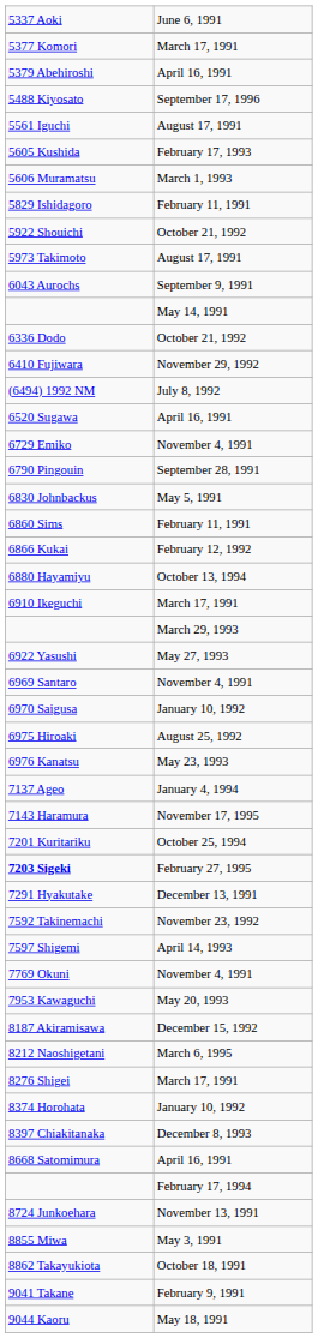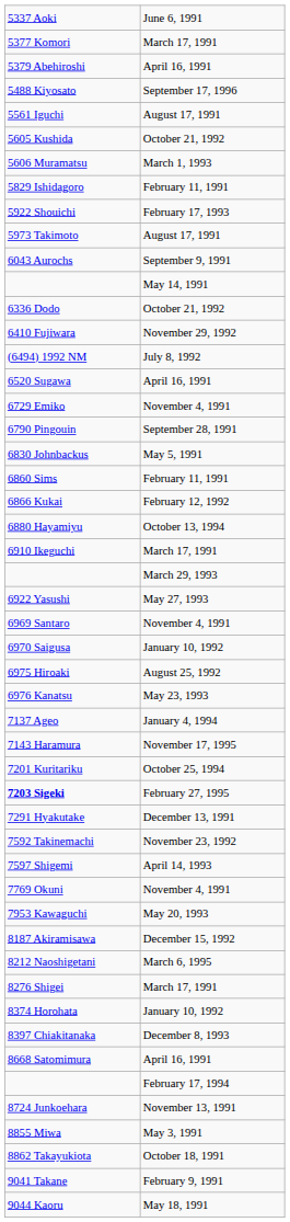row 6 | column 2: February 17, 1993 -> October 21, 1992
row 9 | column 2: October 21, 1992 -> February 17, 1993
